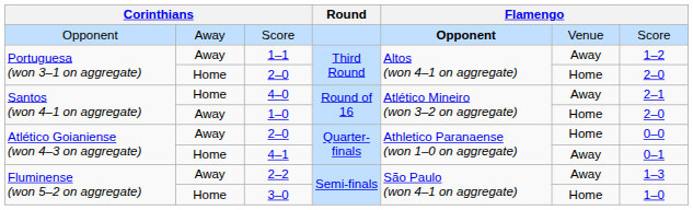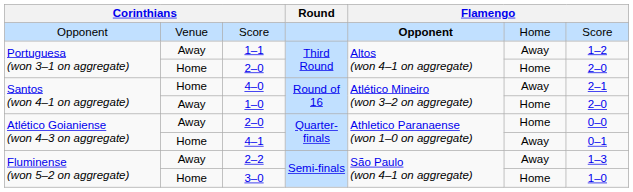row 2 | column 2: Away -> Venue
row 2 | column 6: Venue -> Home
